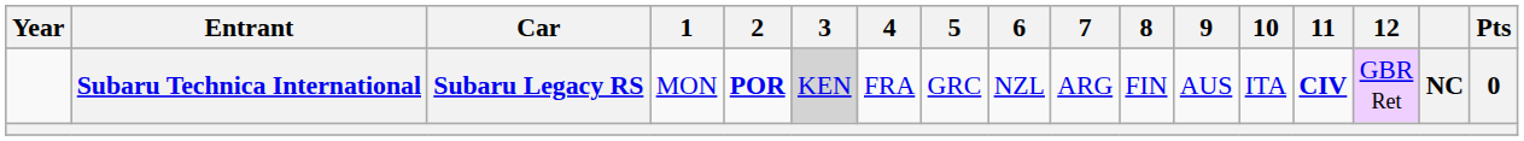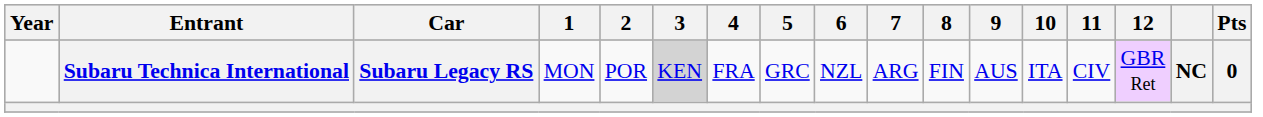Subaru Technica International | 2: bold -> normal
Subaru Technica International | 11: bold -> normal
